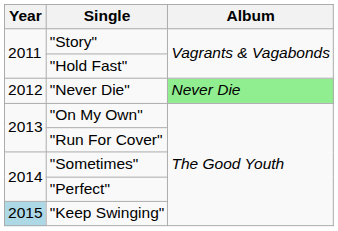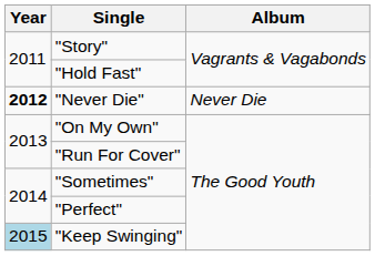"Never Die" | Year: normal -> bold
"Never Die" | Album: lightgreen background -> no background
